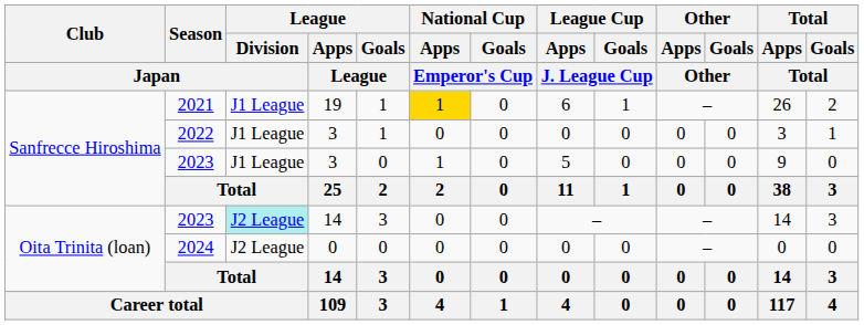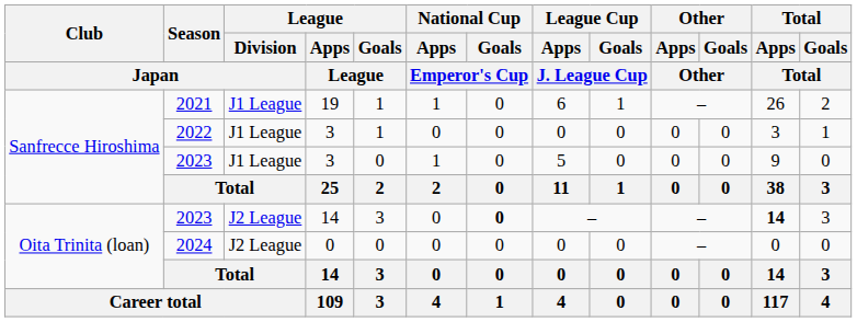2021 | National Cup / Apps / Emperor's Cup: gold background -> no background
2023 / 14 | League / Division / Japan: paleturquoise background -> no background
2023 / 14 | National Cup / Goals / Emperor's Cup: normal -> bold
2023 / 14 | Total / Apps / Total: normal -> bold
